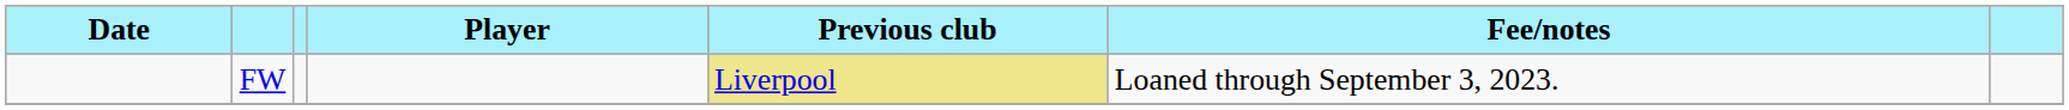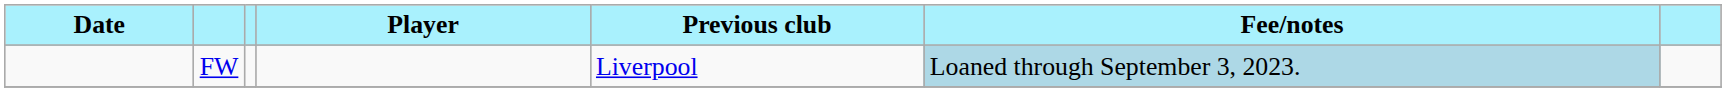FW | Previous club: khaki background -> no background
FW | Fee/notes: no background -> lightblue background
